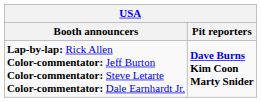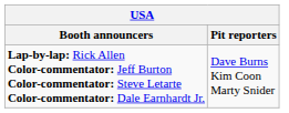row 3 | Pit reporters: bold -> normal
